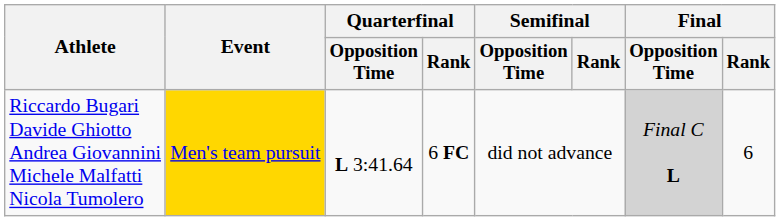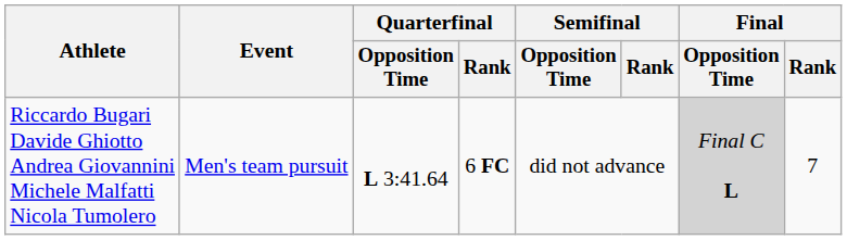row 3 | Event: gold background -> no background
row 3 | Final / Rank: 6 -> 7
